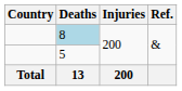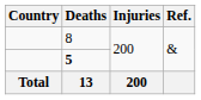8 | Deaths: lightblue background -> no background
5 | Deaths: normal -> bold
